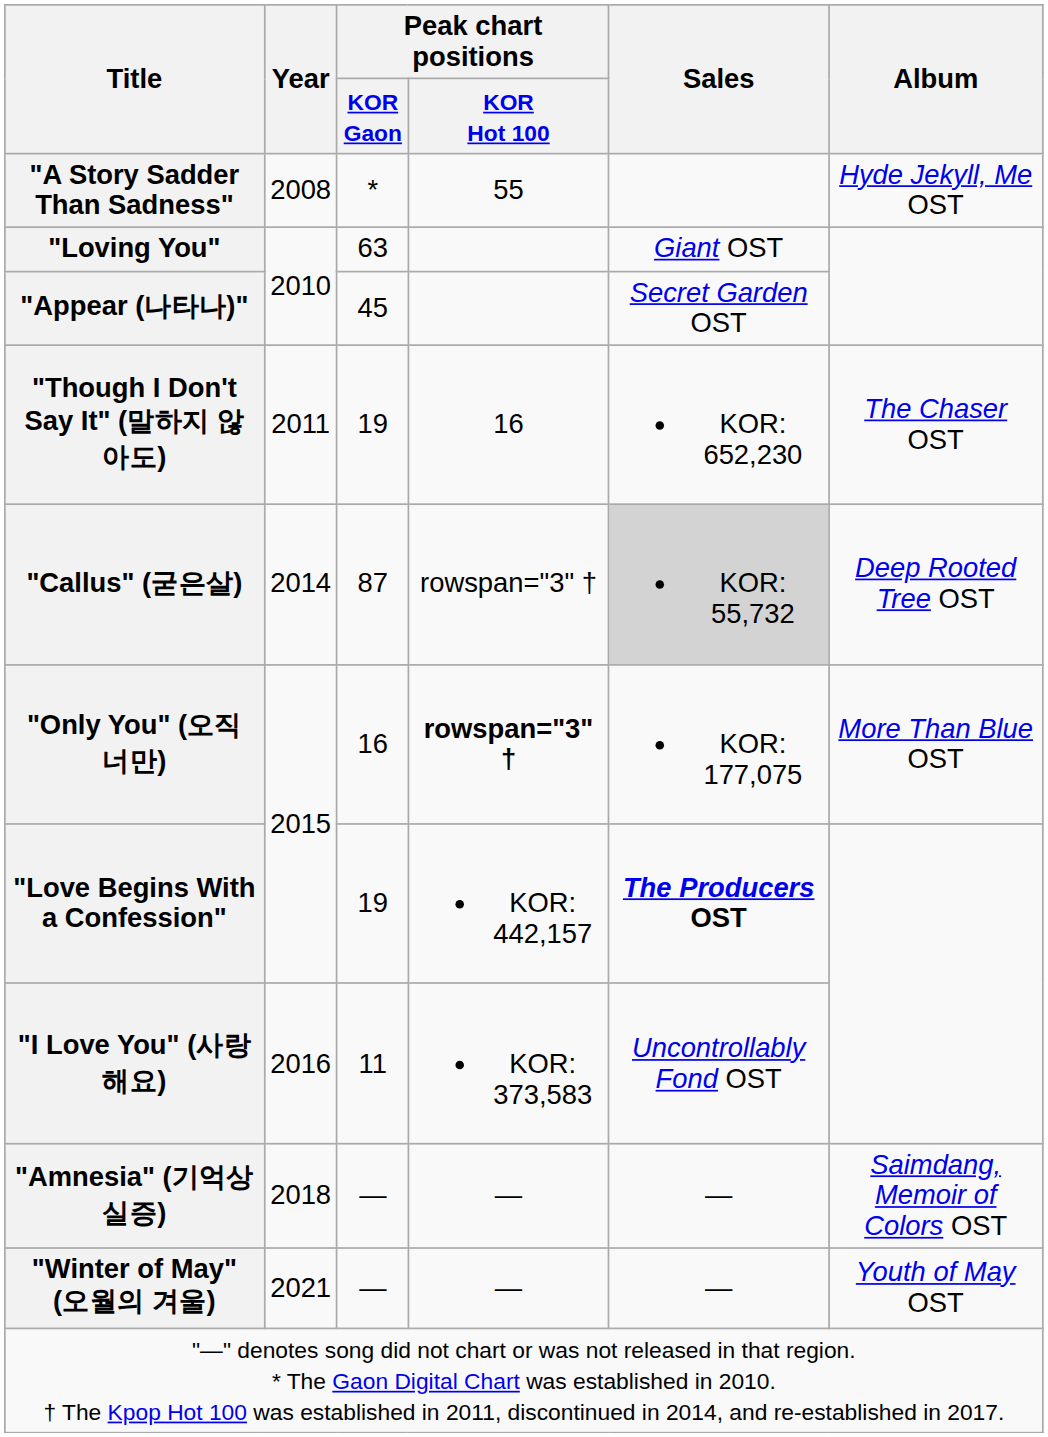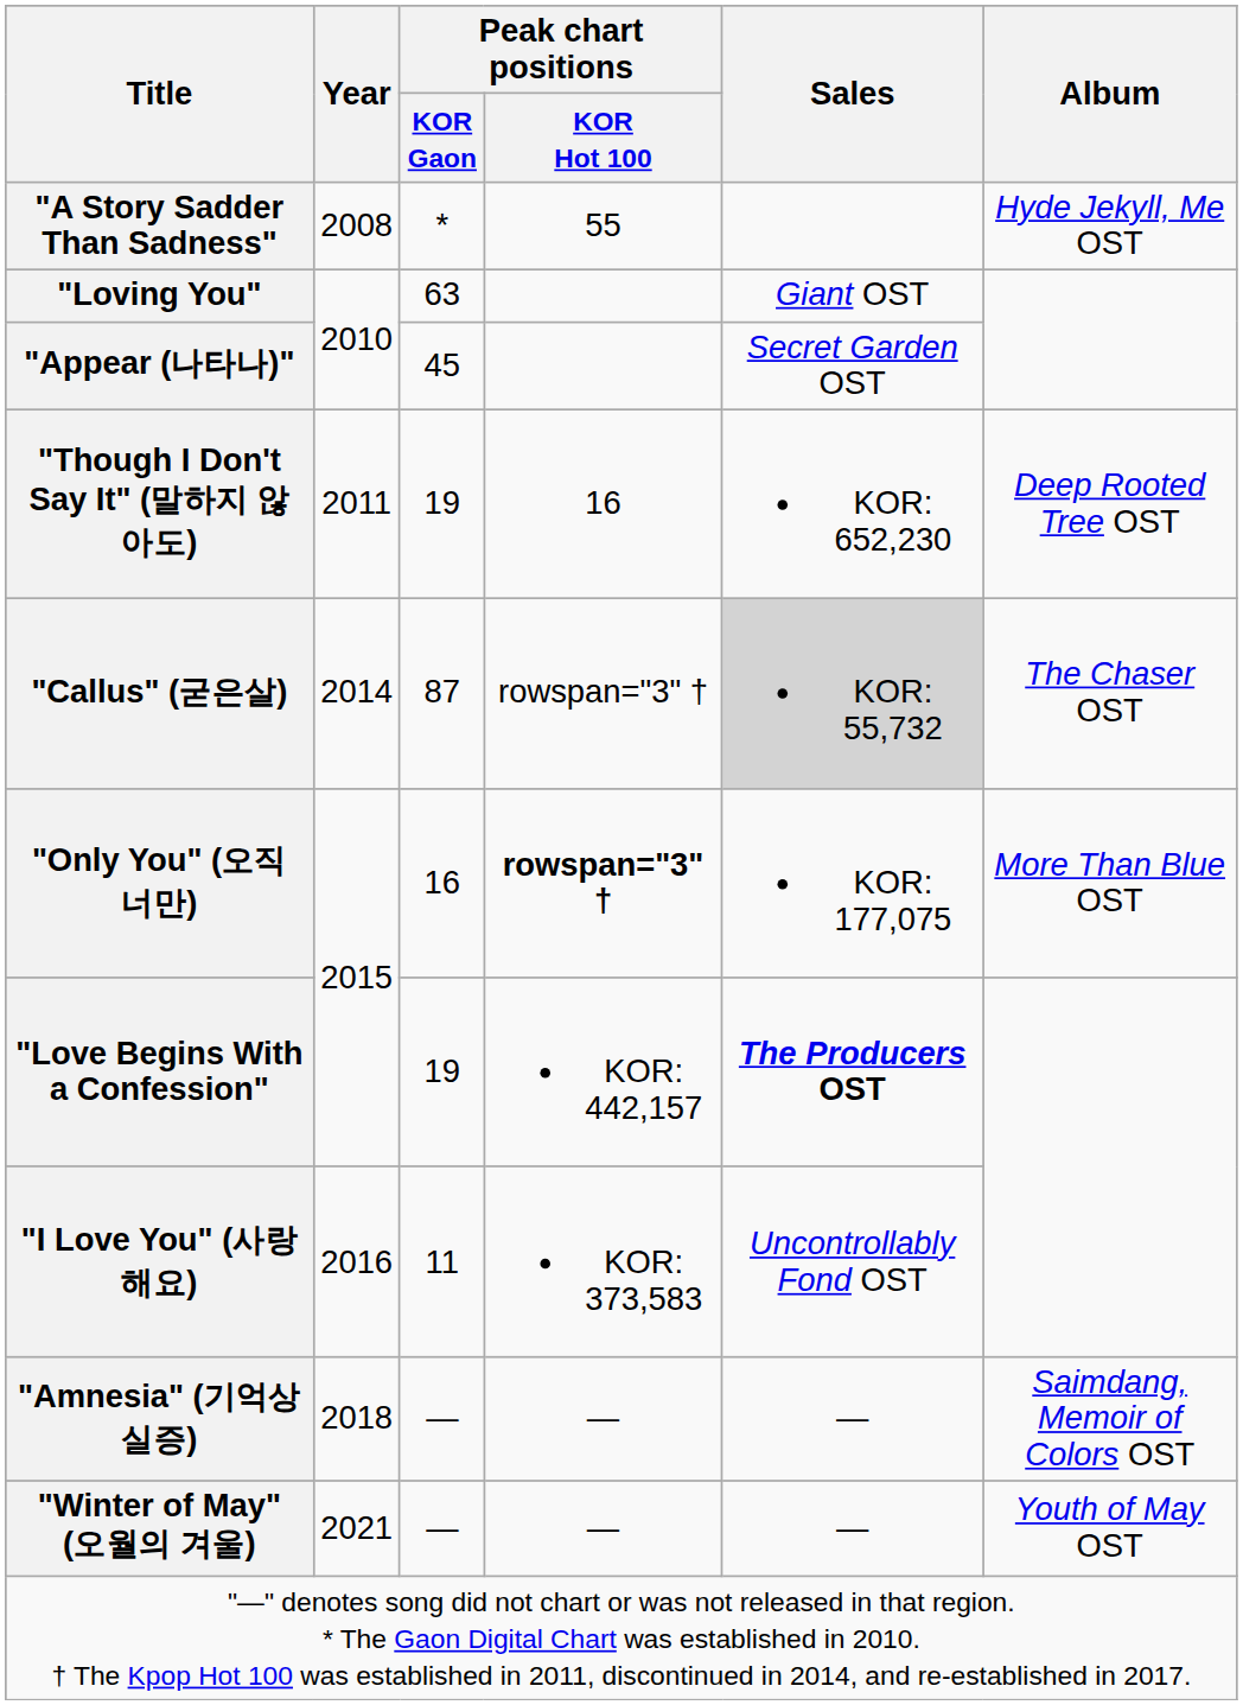"Though I Don't Say It" (말하지 않아도) | Album: The Chaser OST -> Deep Rooted Tree OST
"Callus" (굳은살) | Album: Deep Rooted Tree OST -> The Chaser OST
